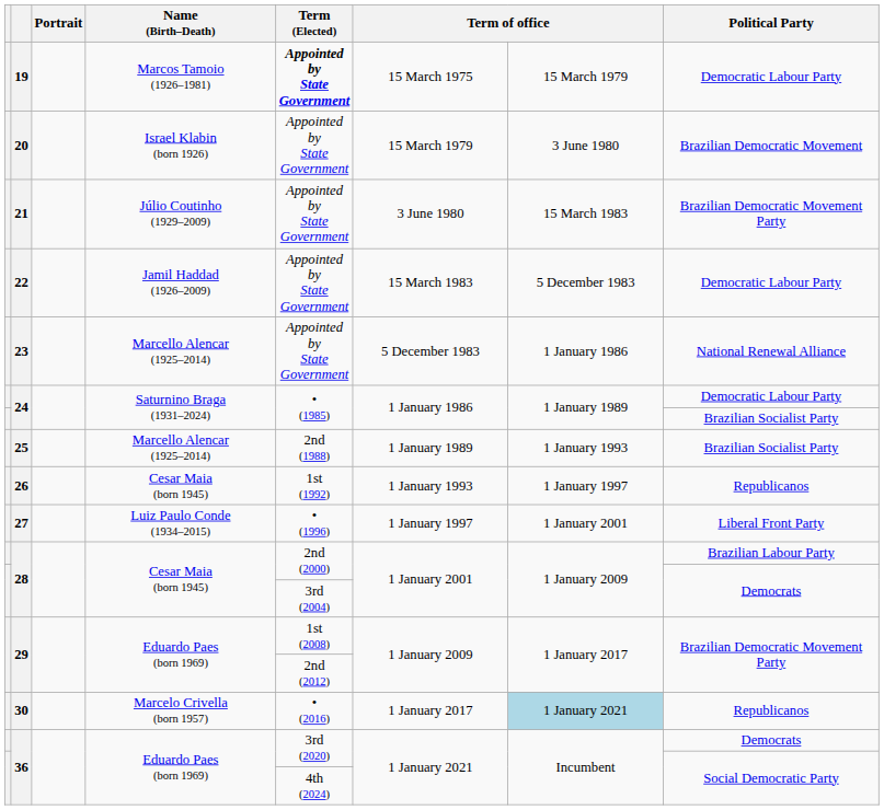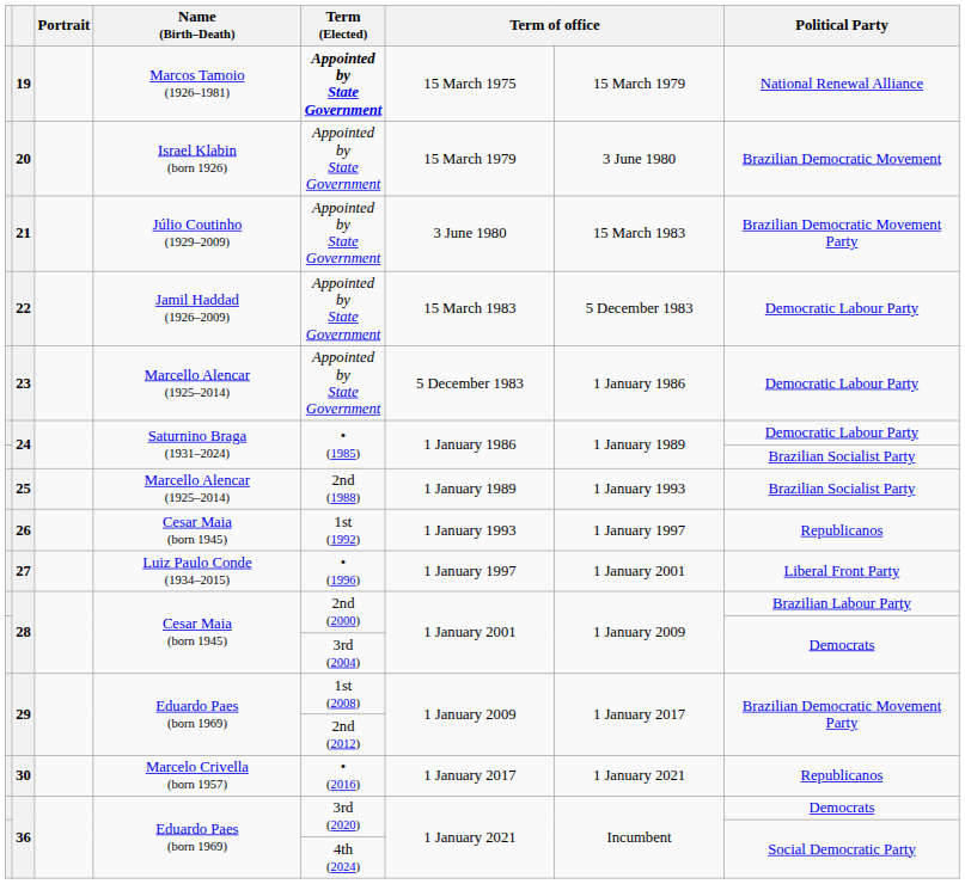19 | Political Party: Democratic Labour Party -> National Renewal Alliance
23 | Political Party: National Renewal Alliance -> Democratic Labour Party
30 | column 7: lightblue background -> no background
